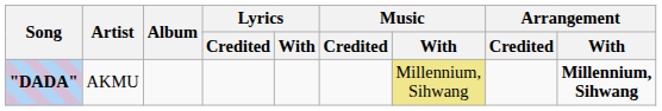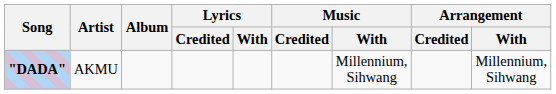"DADA" | Music / With: khaki background -> no background
"DADA" | Arrangement / With: bold -> normal
